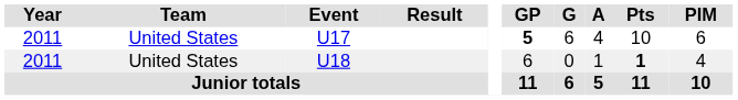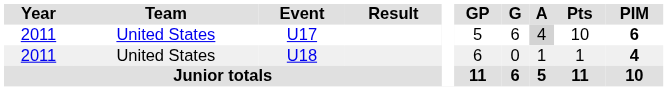U17 | GP: bold -> normal
U17 | A: no background -> lightgrey background
U17 | PIM: normal -> bold
U18 | Pts: bold -> normal
U18 | PIM: normal -> bold
